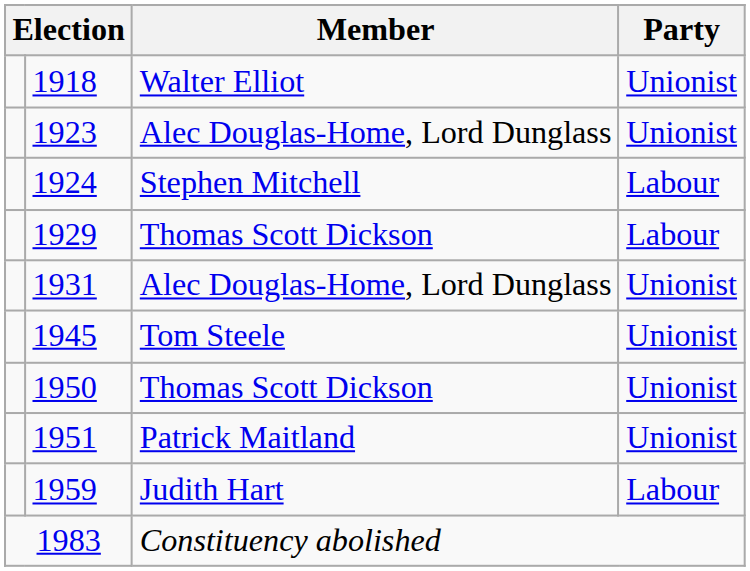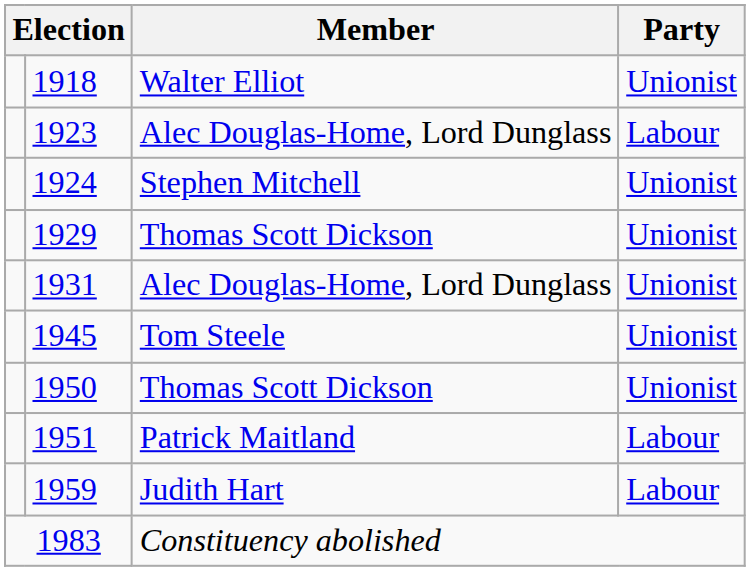1923 | Party: Unionist -> Labour
1924 | Party: Labour -> Unionist
1929 | Party: Labour -> Unionist
1951 | Party: Unionist -> Labour
